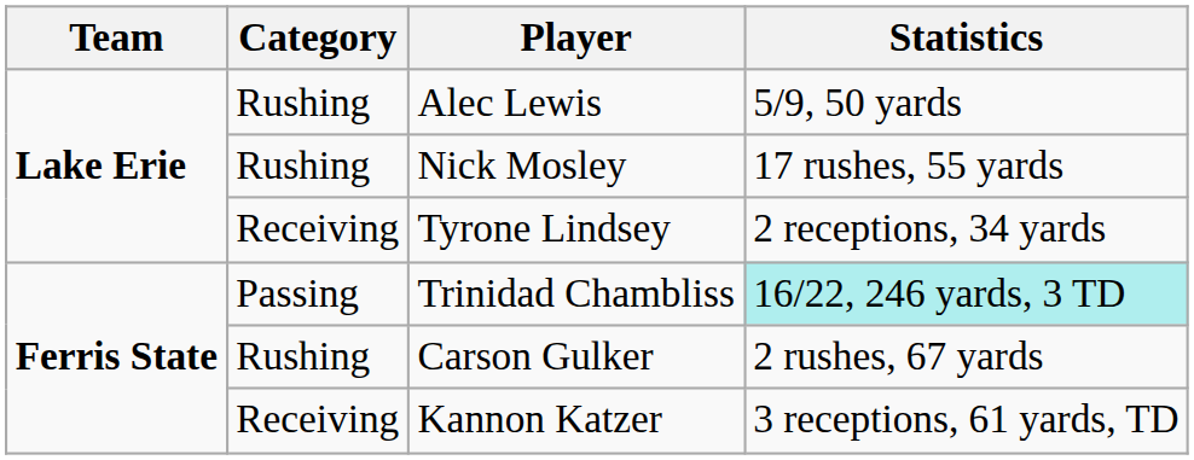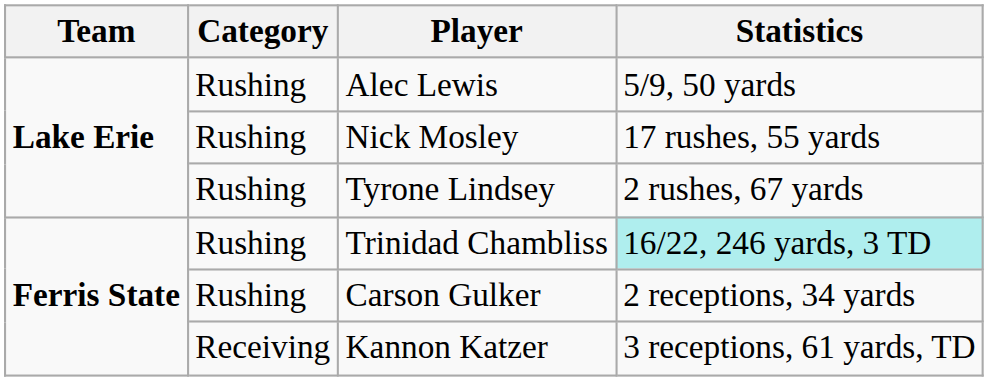Tyrone Lindsey | Category: Receiving -> Rushing
Tyrone Lindsey | Statistics: 2 receptions, 34 yards -> 2 rushes, 67 yards
Trinidad Chambliss | Category: Passing -> Rushing
Carson Gulker | Statistics: 2 rushes, 67 yards -> 2 receptions, 34 yards
